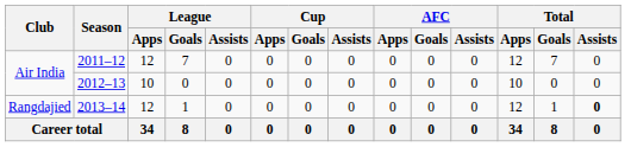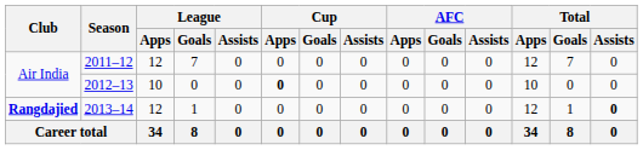2012–13 | Cup / Apps: normal -> bold
2013–14 | Club: normal -> bold
